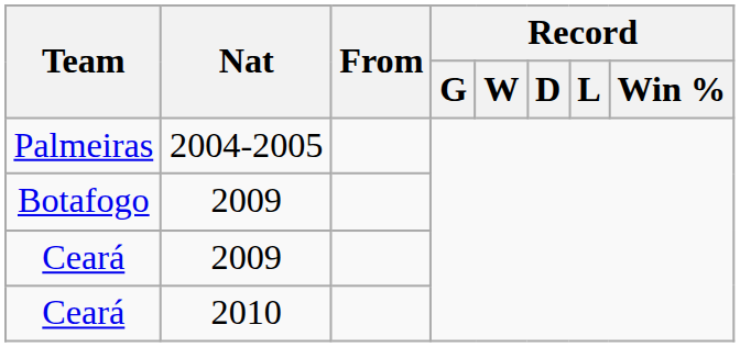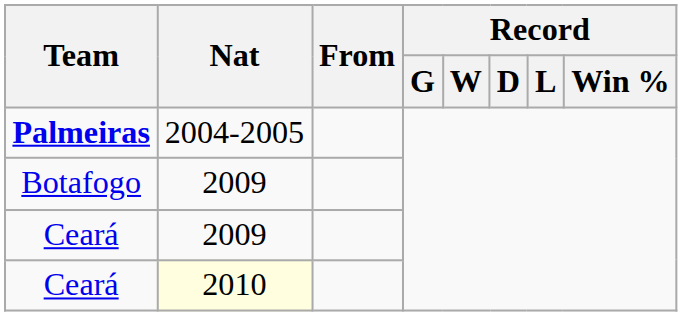Palmeiras | Team: normal -> bold
Ceará / 2010 | Nat: no background -> lightyellow background
